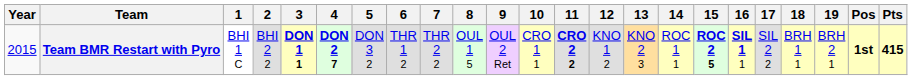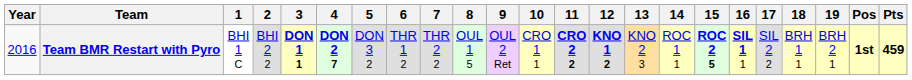Team BMR Restart with Pyro | Year: 2015 -> 2016
Team BMR Restart with Pyro | 12: normal -> bold
Team BMR Restart with Pyro | Pts: 415 -> 459
